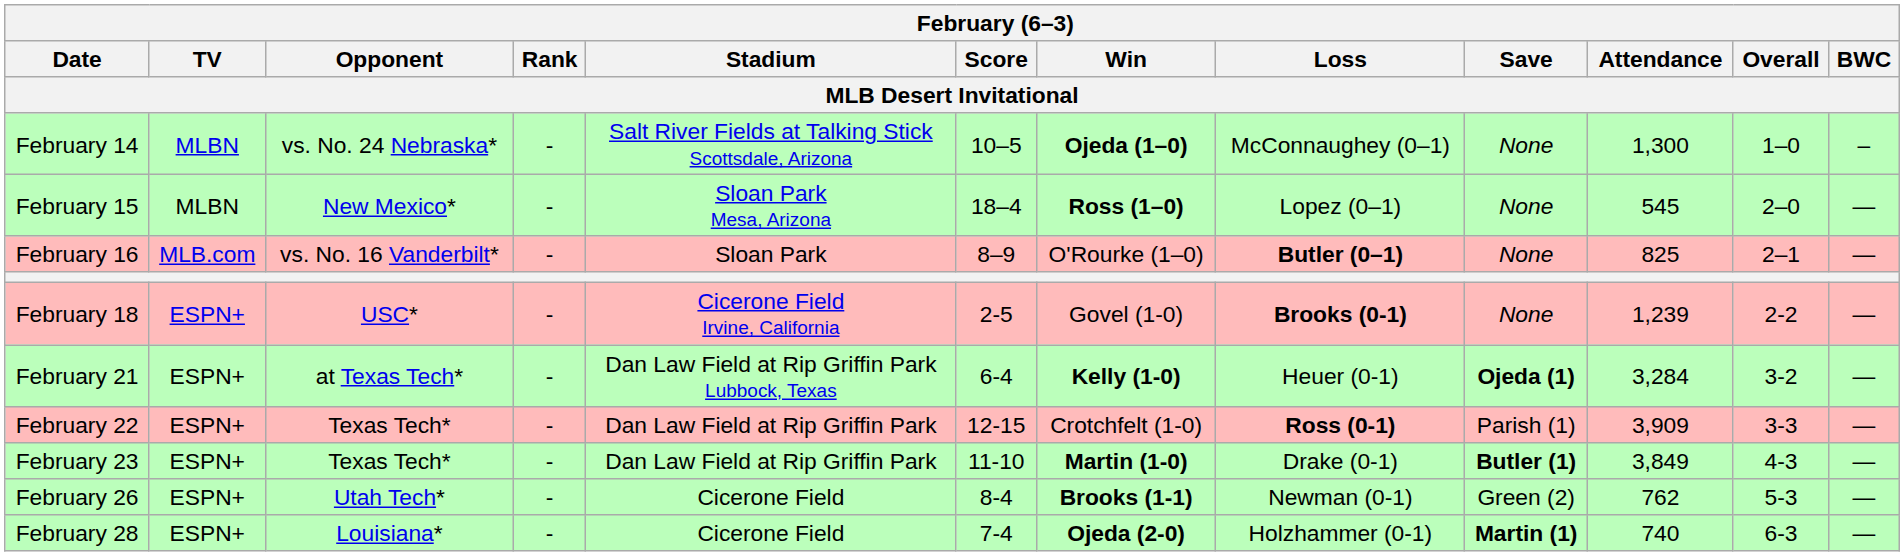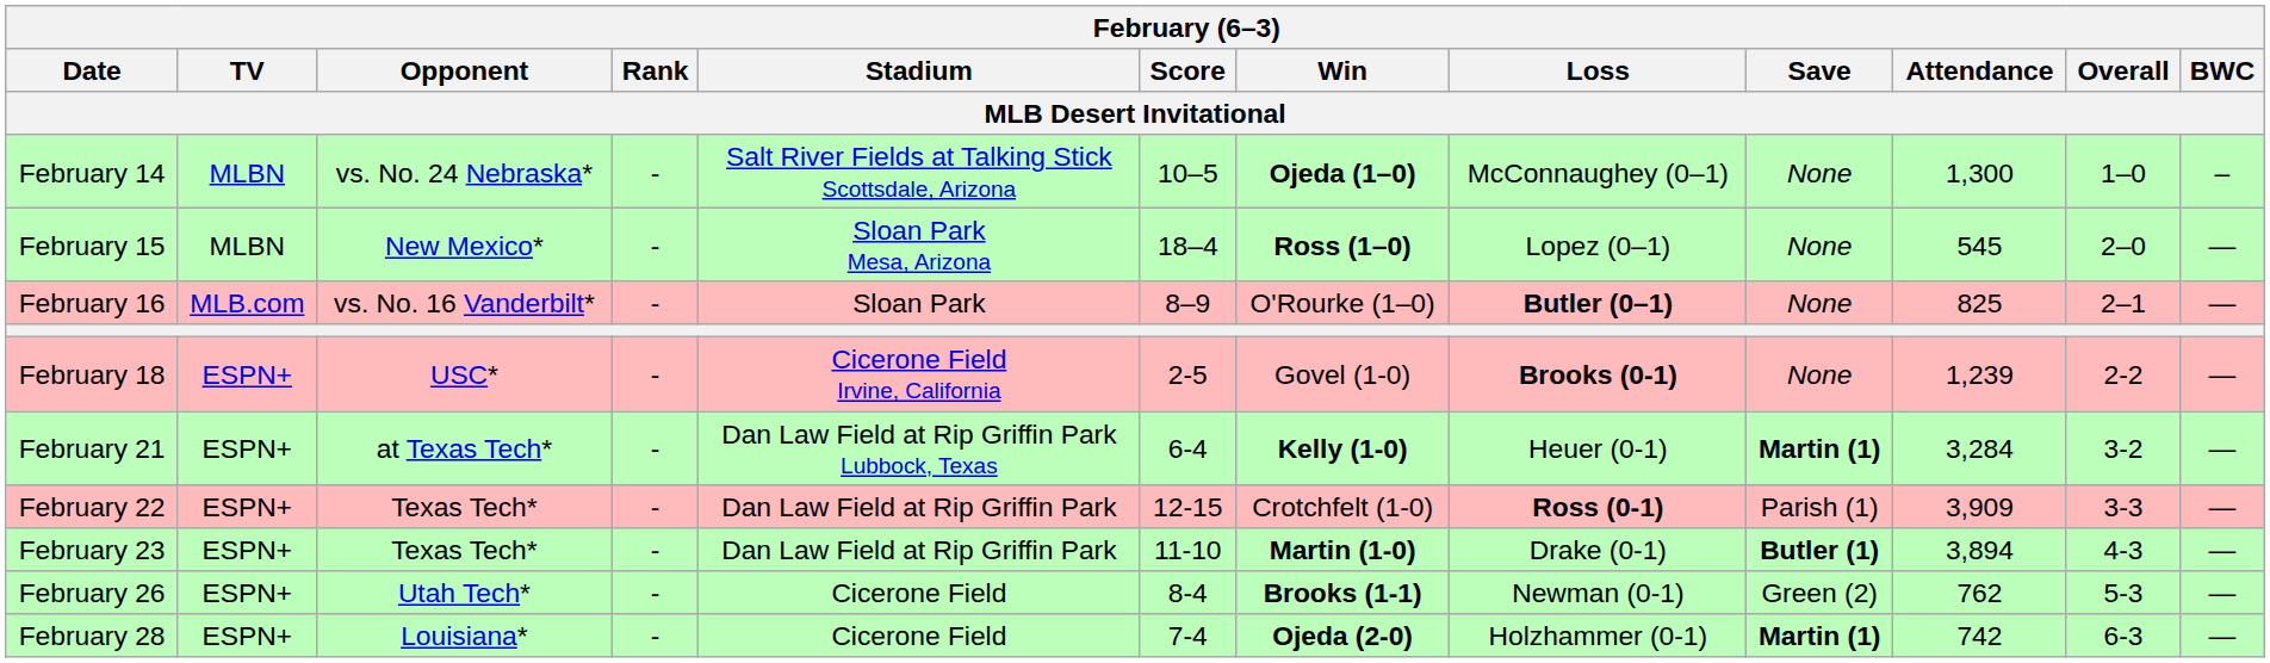February 21 | February (6–3) / Save: Ojeda (1) -> Martin (1)
February 23 | February (6–3) / Attendance: 3,849 -> 3,894
February 28 | February (6–3) / Attendance: 740 -> 742
